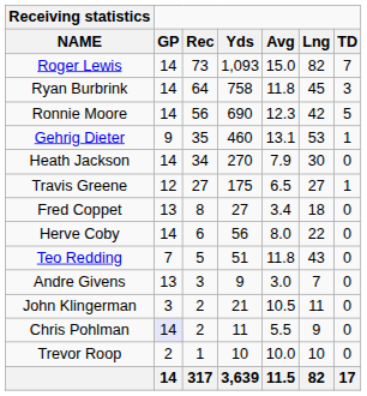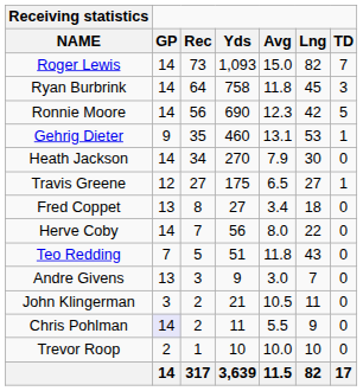Herve Coby | Rec: 6 -> 7
